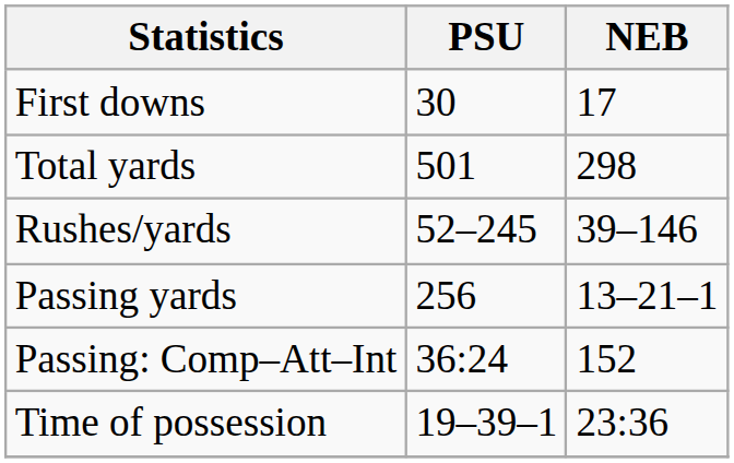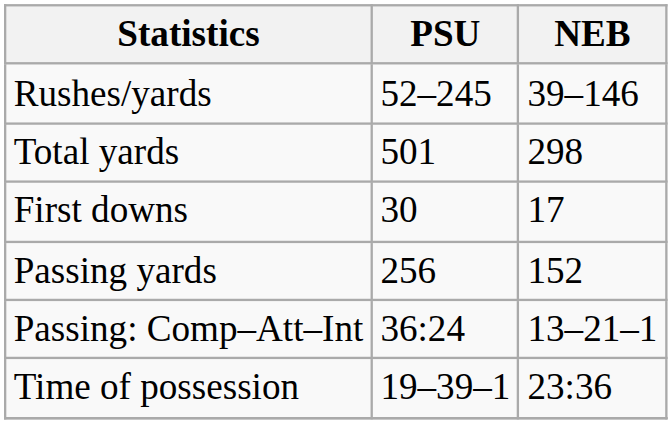rows swapped: First downs <-> Rushes/yards
Passing yards | NEB: 13–21–1 -> 152
Passing: Comp–Att–Int | NEB: 152 -> 13–21–1
